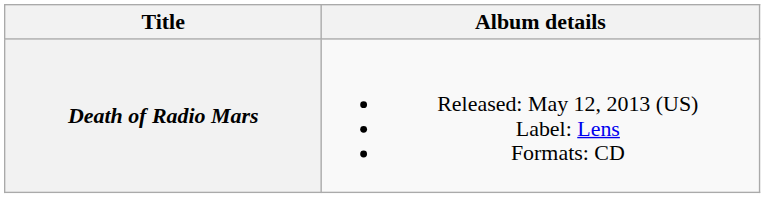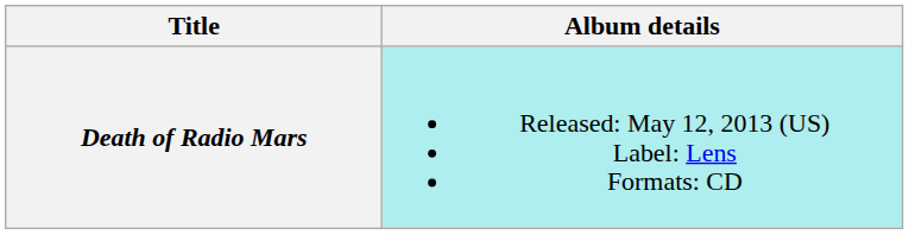Death of Radio Mars | Album details: no background -> paleturquoise background
